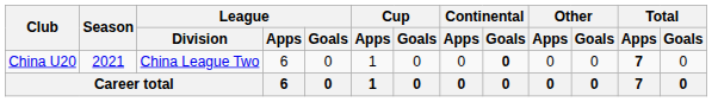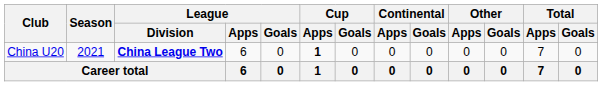China U20 | League / Division: normal -> bold
China U20 | Cup / Apps: normal -> bold
China U20 | Continental / Goals: bold -> normal
China U20 | Total / Apps: bold -> normal
